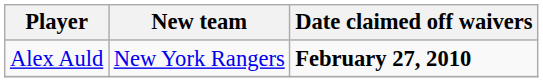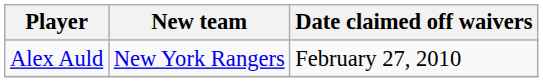Alex Auld | Date claimed off waivers: bold -> normal
